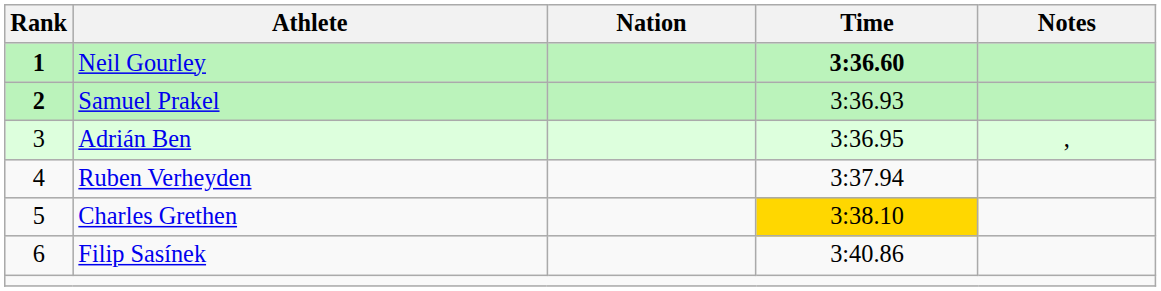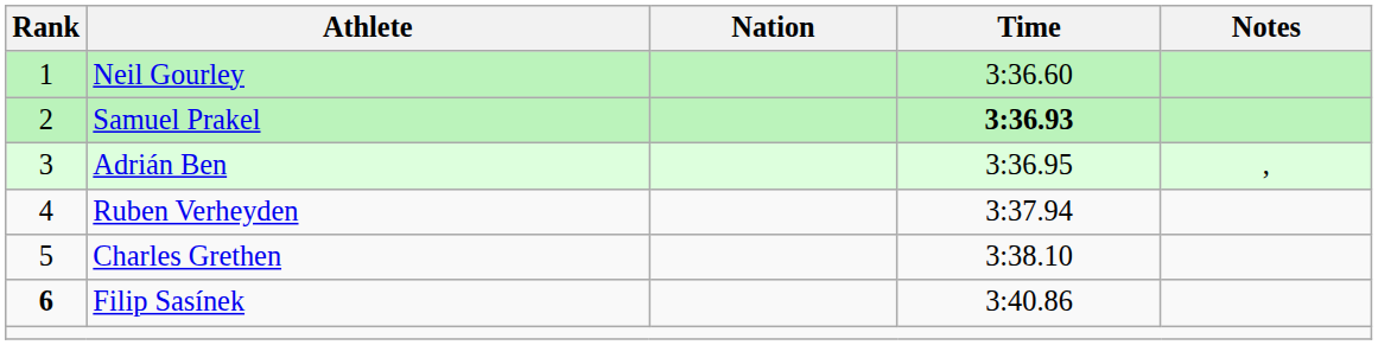Neil Gourley | Rank: bold -> normal
Neil Gourley | Time: bold -> normal
Samuel Prakel | Rank: bold -> normal
Samuel Prakel | Time: normal -> bold
Charles Grethen | Time: gold background -> no background
Filip Sasínek | Rank: normal -> bold
